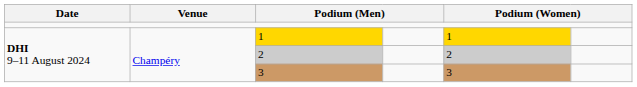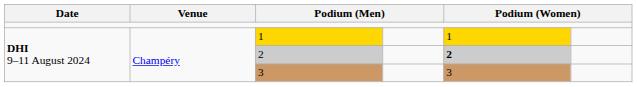row 4 | column 5: normal -> bold
